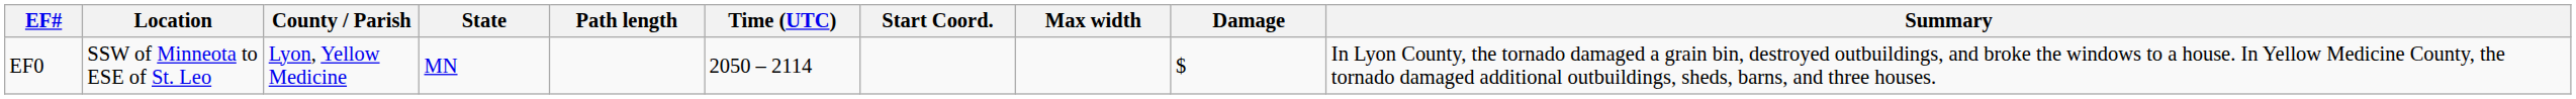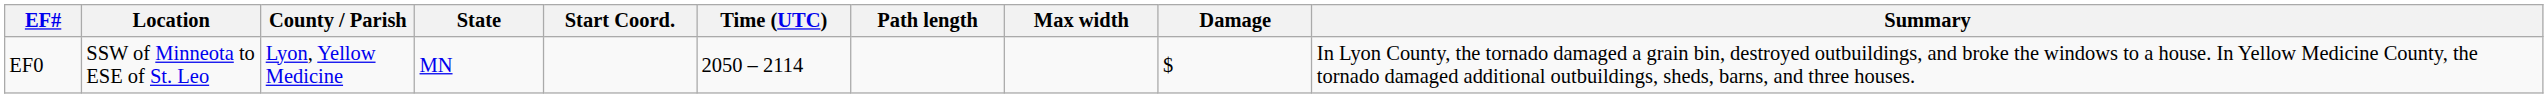columns swapped: Start Coord. <-> Path length
